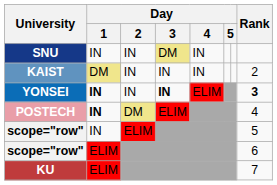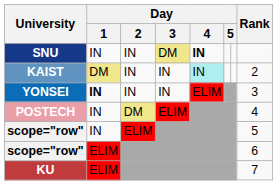SNU | Day / 4: normal -> bold
KAIST | Day / 4: no background -> paleturquoise background
YONSEI | Day / 3: bold -> normal
YONSEI | Rank: bold -> normal
POSTECH | Day / 1: bold -> normal
